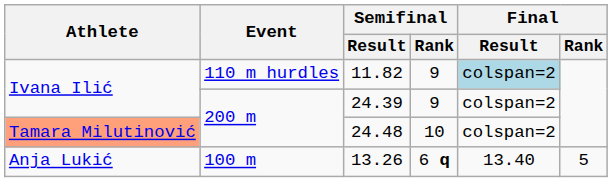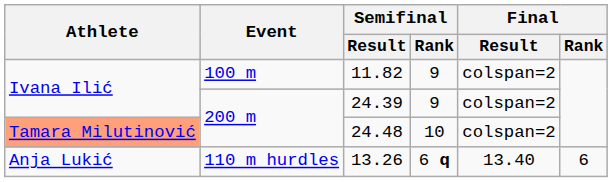11.82 | Event: 110 m hurdles -> 100 m
11.82 | Final / Result: lightblue background -> no background
13.26 | Event: 100 m -> 110 m hurdles
13.26 | Final / Rank: 5 -> 6
